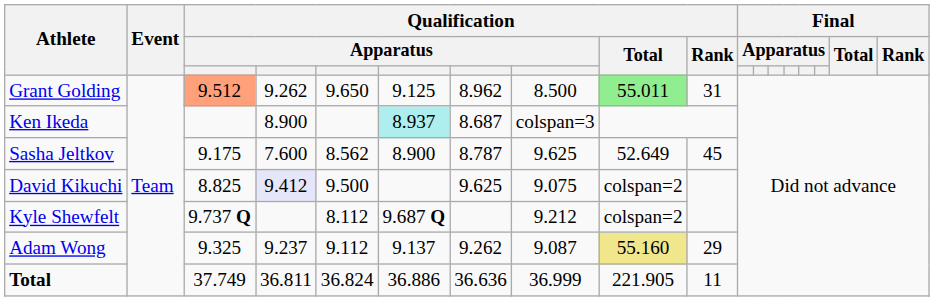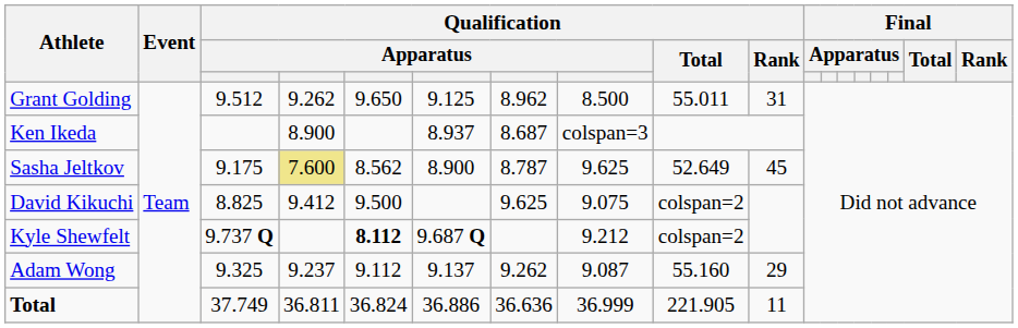Grant Golding | column 3: lightsalmon background -> no background
Grant Golding | Qualification / Total: lightgreen background -> no background
Ken Ikeda | column 6: paleturquoise background -> no background
Sasha Jeltkov | column 4: no background -> khaki background
David Kikuchi | column 4: lavender background -> no background
Kyle Shewfelt | column 5: normal -> bold
Adam Wong | Qualification / Total: khaki background -> no background
